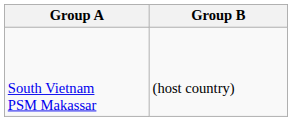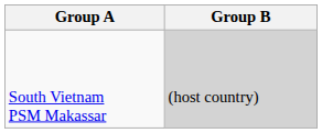South Vietnam PSM Makassar | Group B: no background -> lightgrey background
